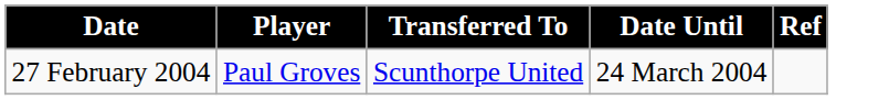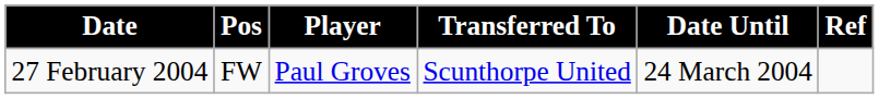+ column: Pos | FW
